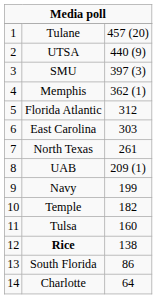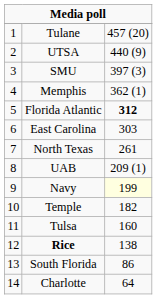Florida Atlantic | column 3: normal -> bold
Navy | column 3: no background -> lightyellow background
